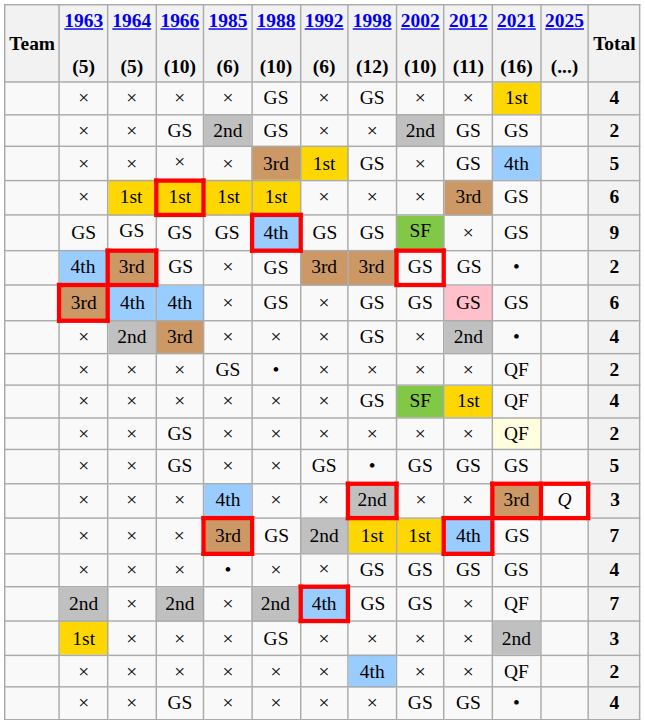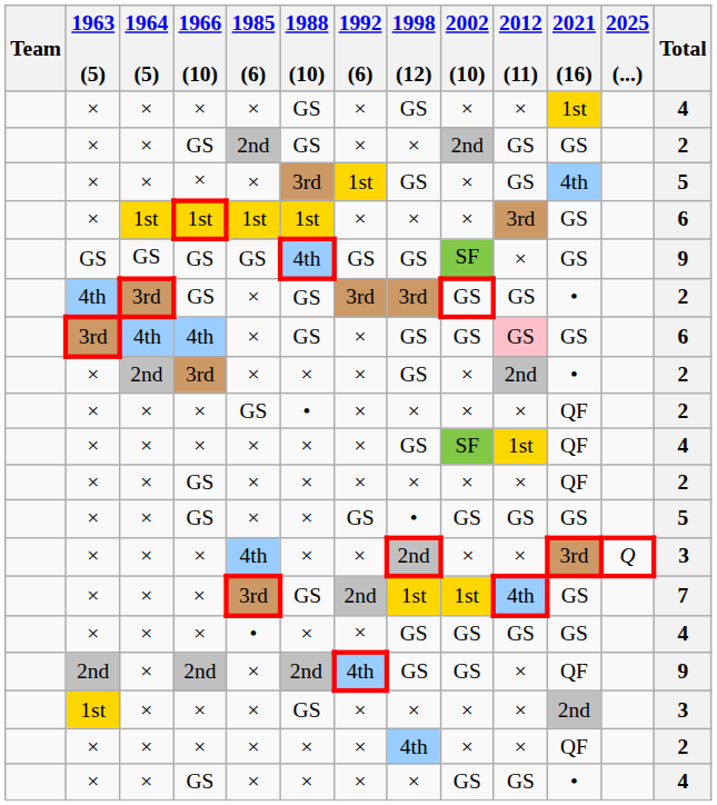row 9 | Total: 4 -> 2
row 12 | 2021 (16): lightyellow background -> no background
row 17 | Total: 7 -> 9
